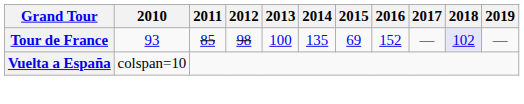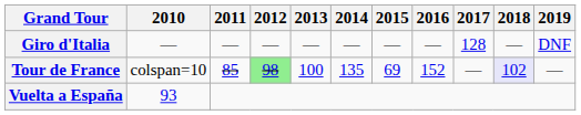+ row: Giro d'Italia | — | — | — | — | — | — | — | 128 | — | DNF
Tour de France | 2010: 93 -> colspan=10
Tour de France | 2012: no background -> lightgreen background
Vuelta a España | 2010: colspan=10 -> 93
